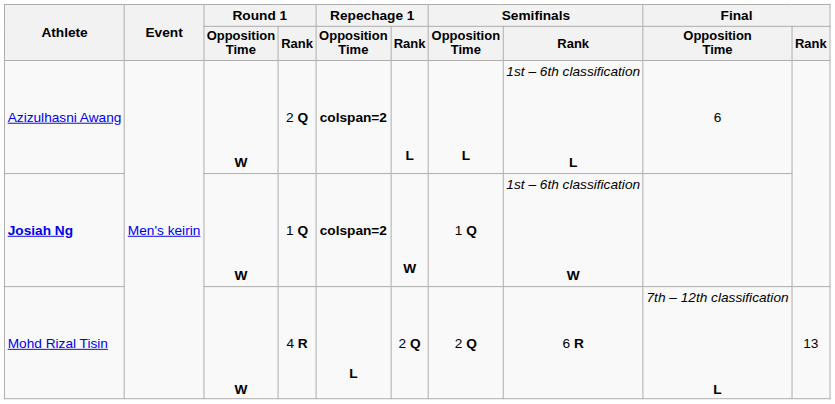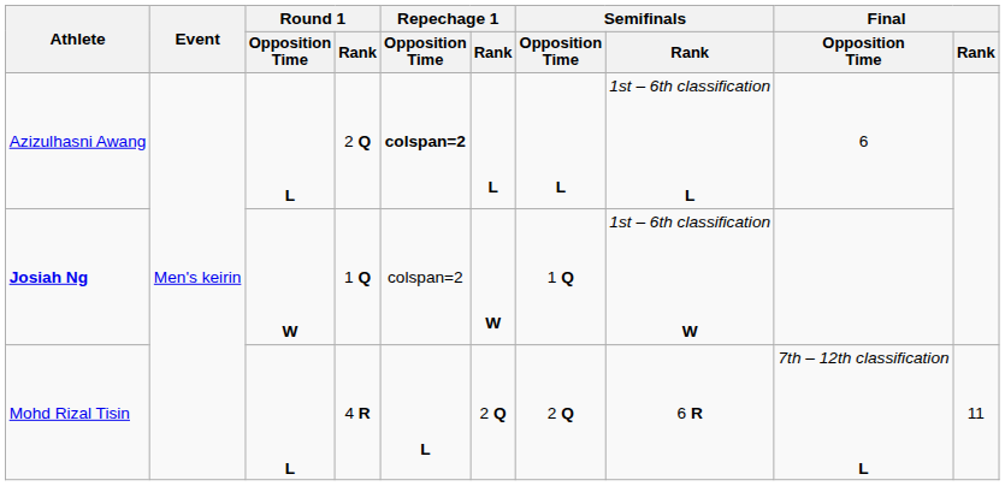Azizulhasni Awang | Round 1 / Opposition Time: W -> L
Josiah Ng | Repechage 1 / Opposition Time: bold -> normal
Mohd Rizal Tisin | Round 1 / Opposition Time: W -> L
Mohd Rizal Tisin | Final / Rank: 13 -> 11
